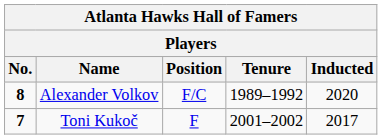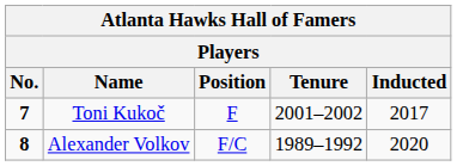rows swapped: Toni Kukoč <-> Alexander Volkov
